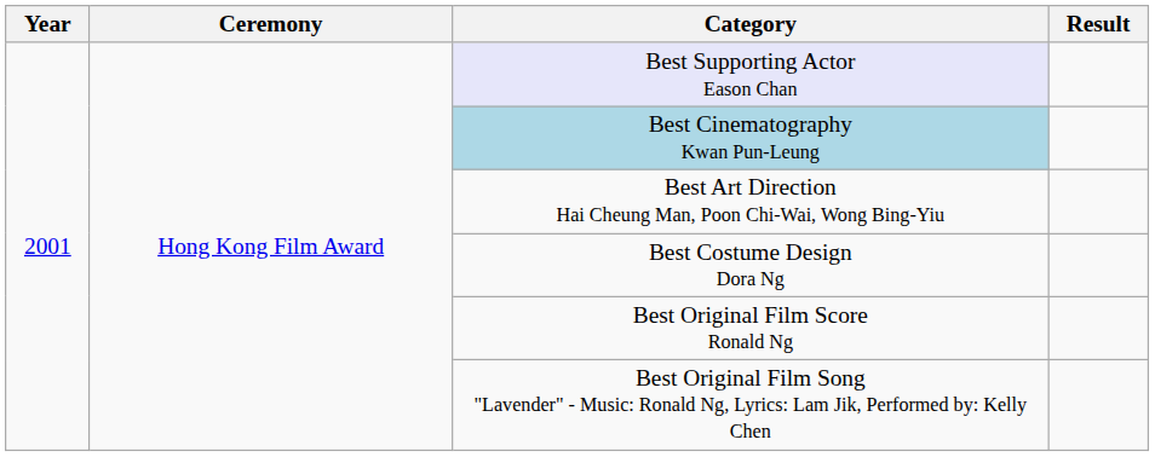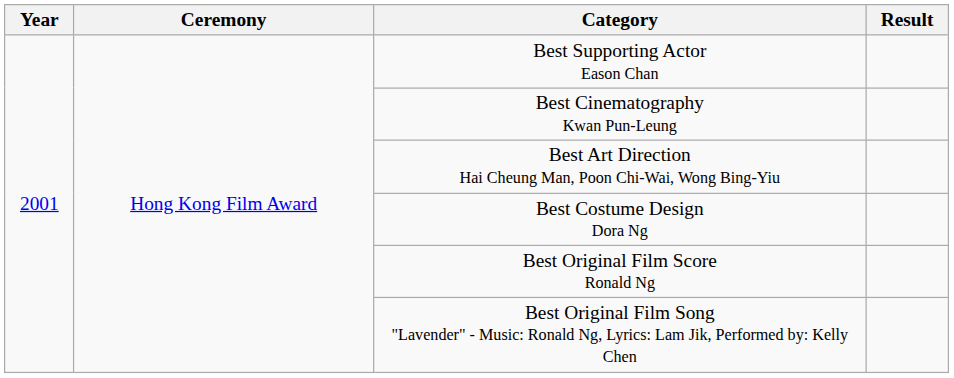Best Supporting Actor Eason Chan | Category: lavender background -> no background
Best Cinematography Kwan Pun-Leung | Category: lightblue background -> no background
